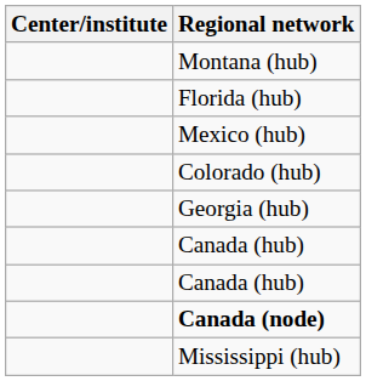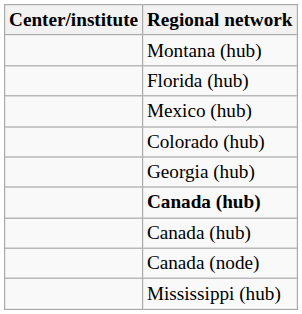row 7 | Regional network: normal -> bold
row 9 | Regional network: bold -> normal
